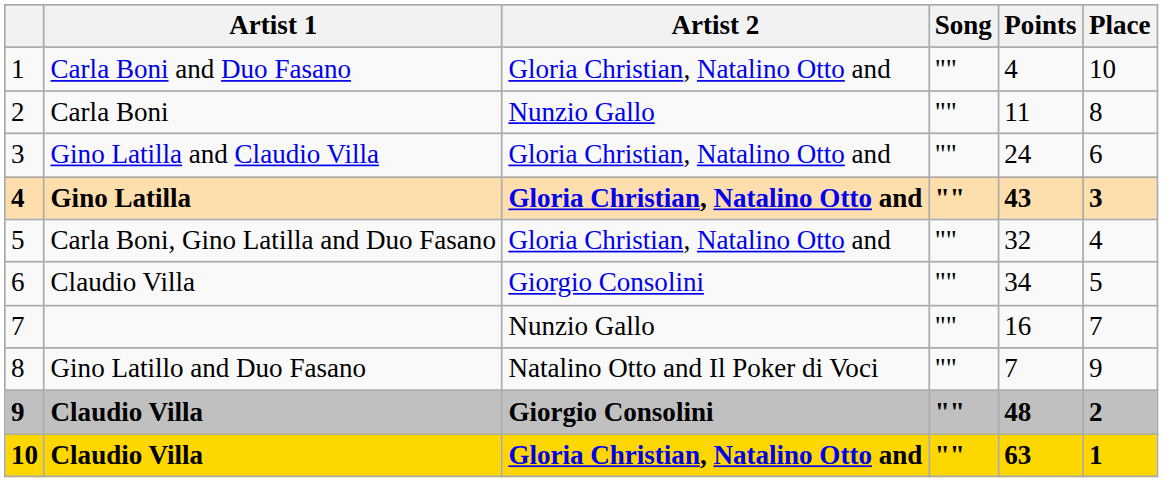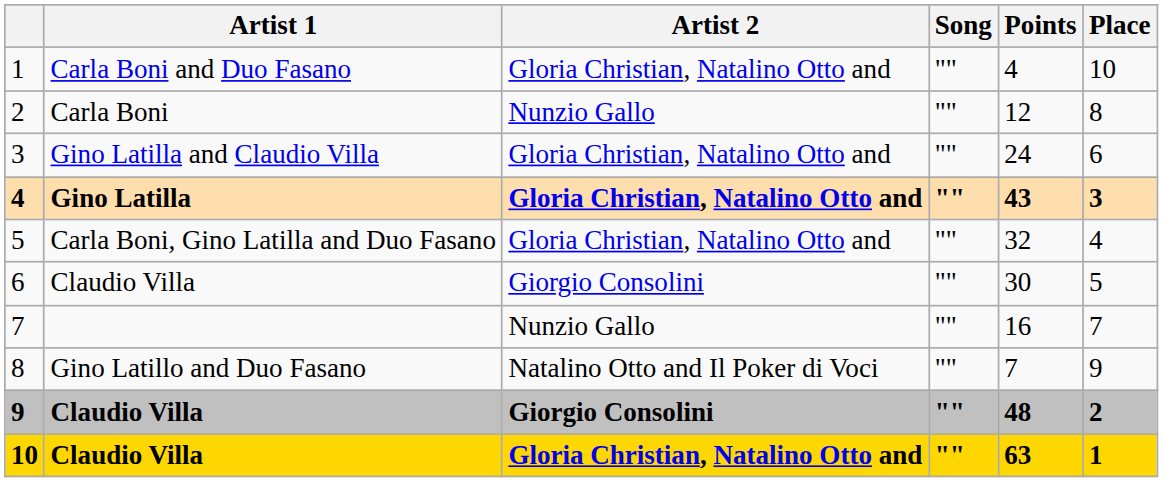row 3 | Points: 11 -> 12
row 7 | Points: 34 -> 30
